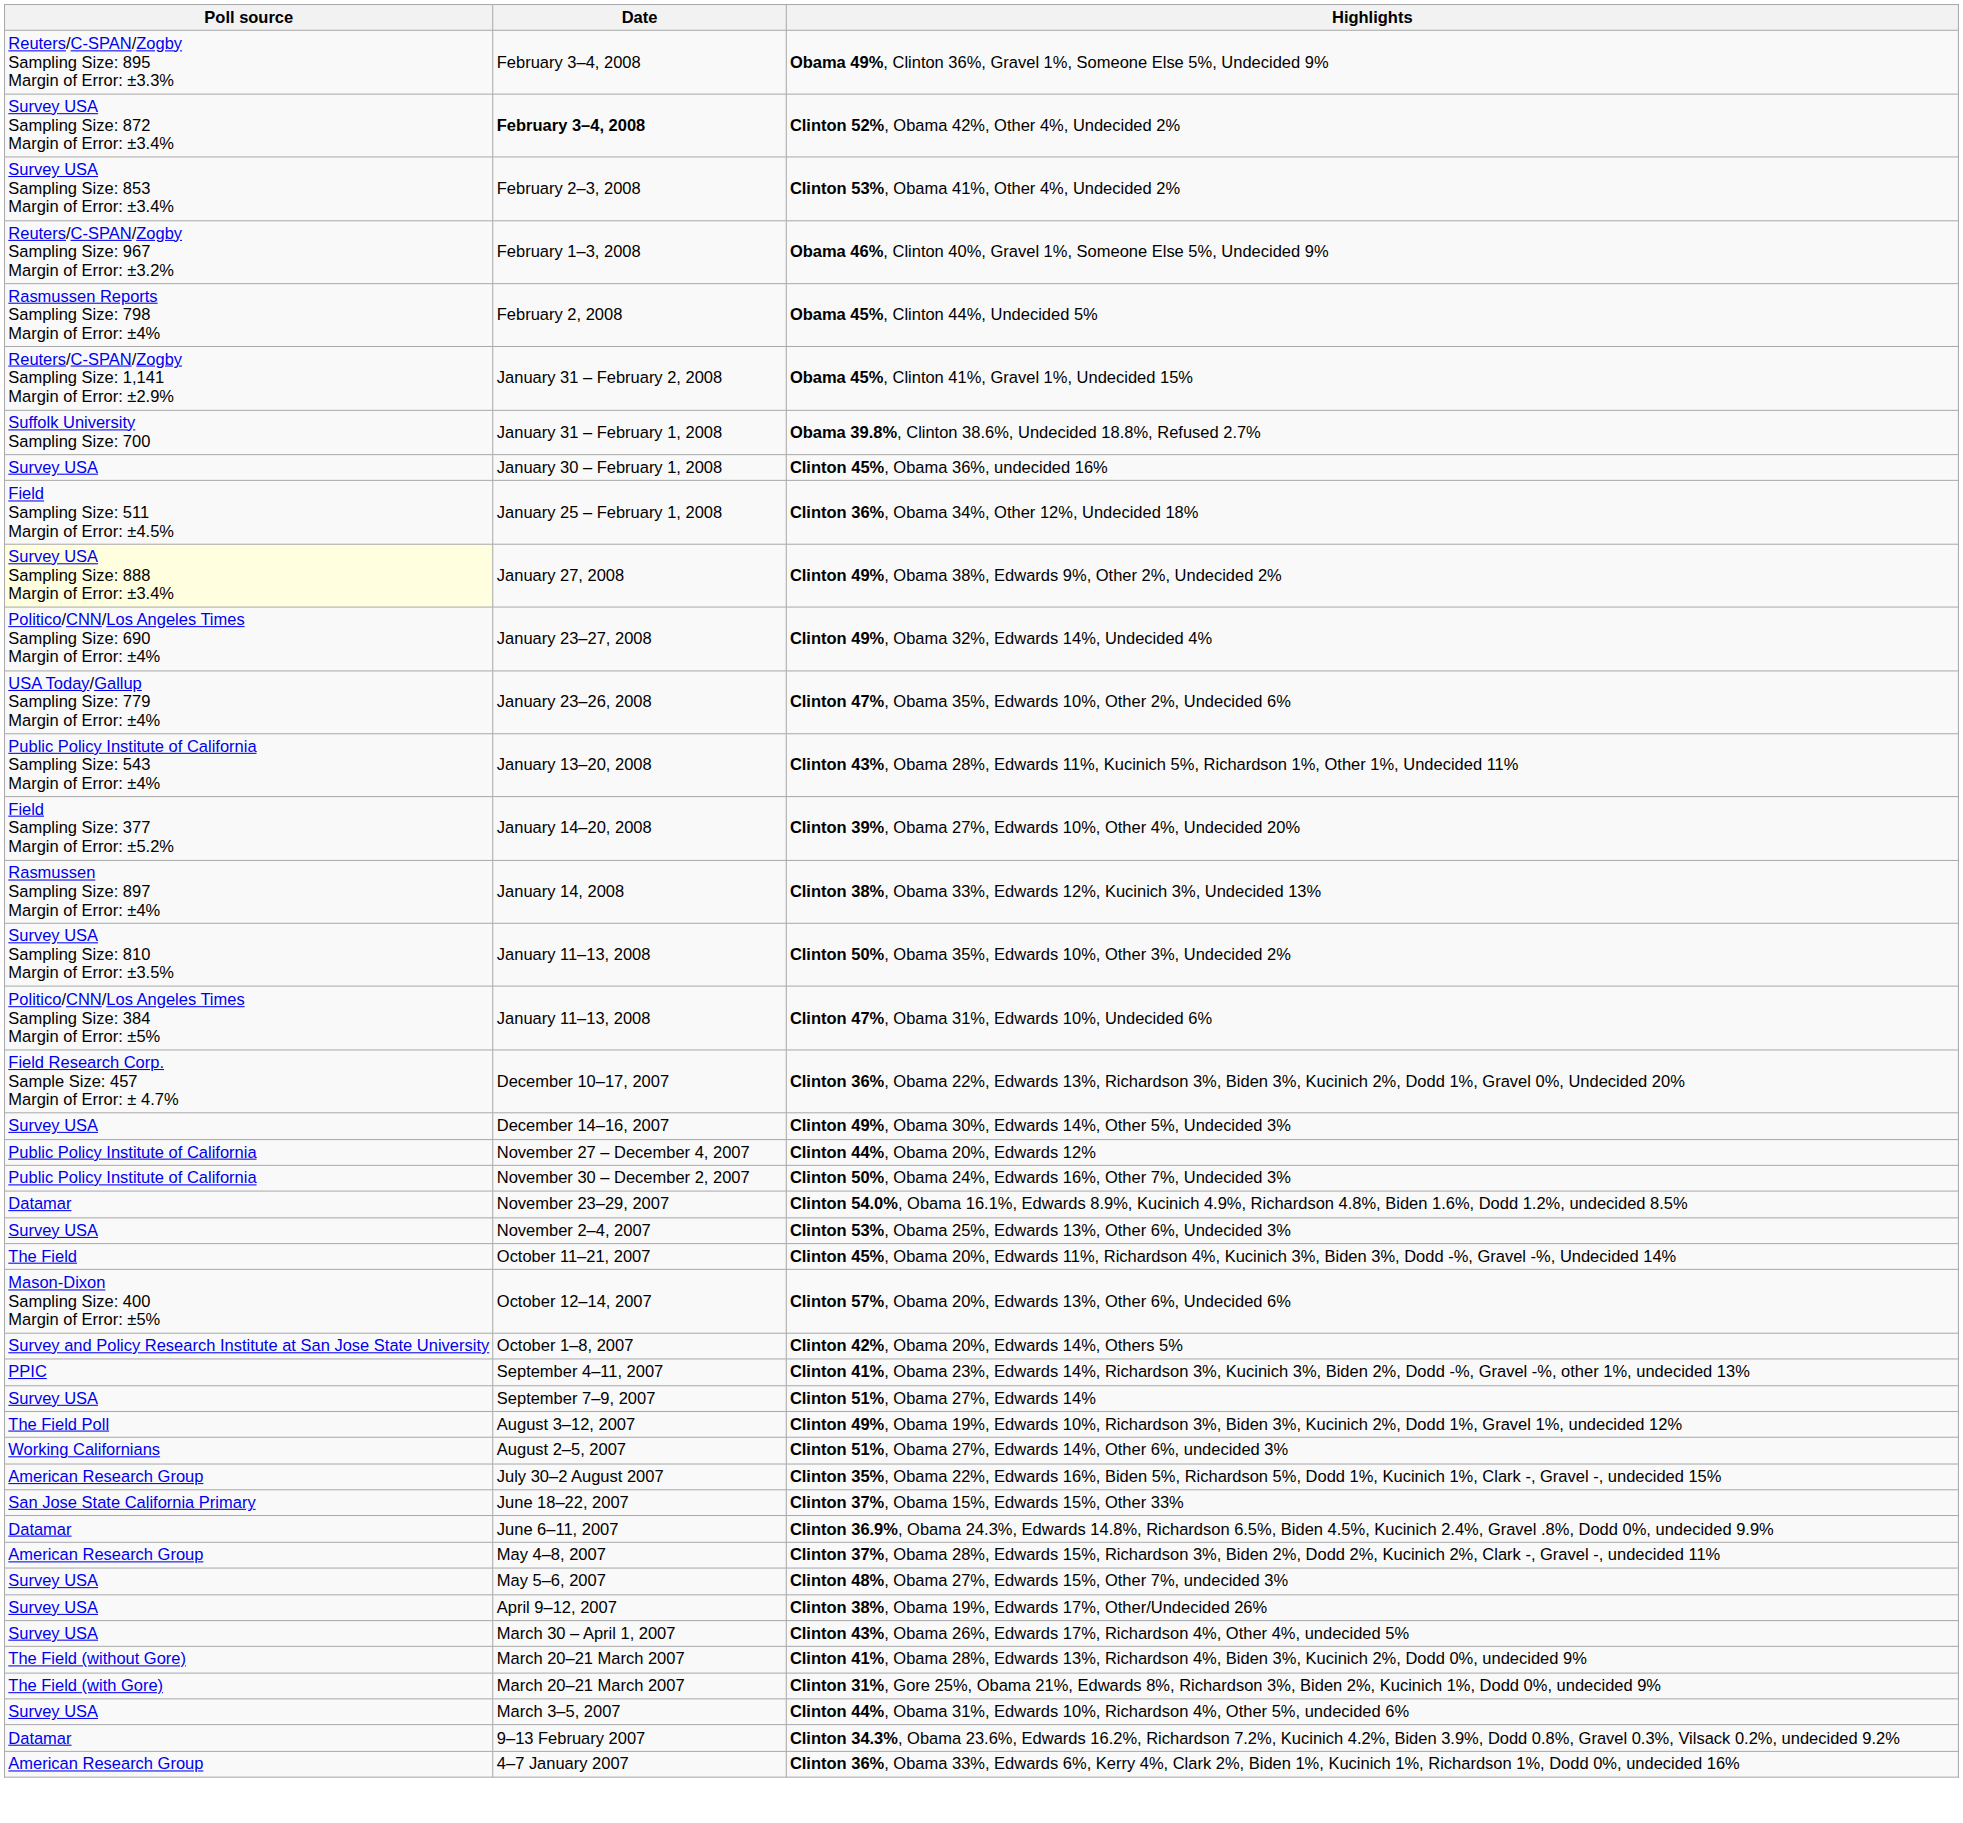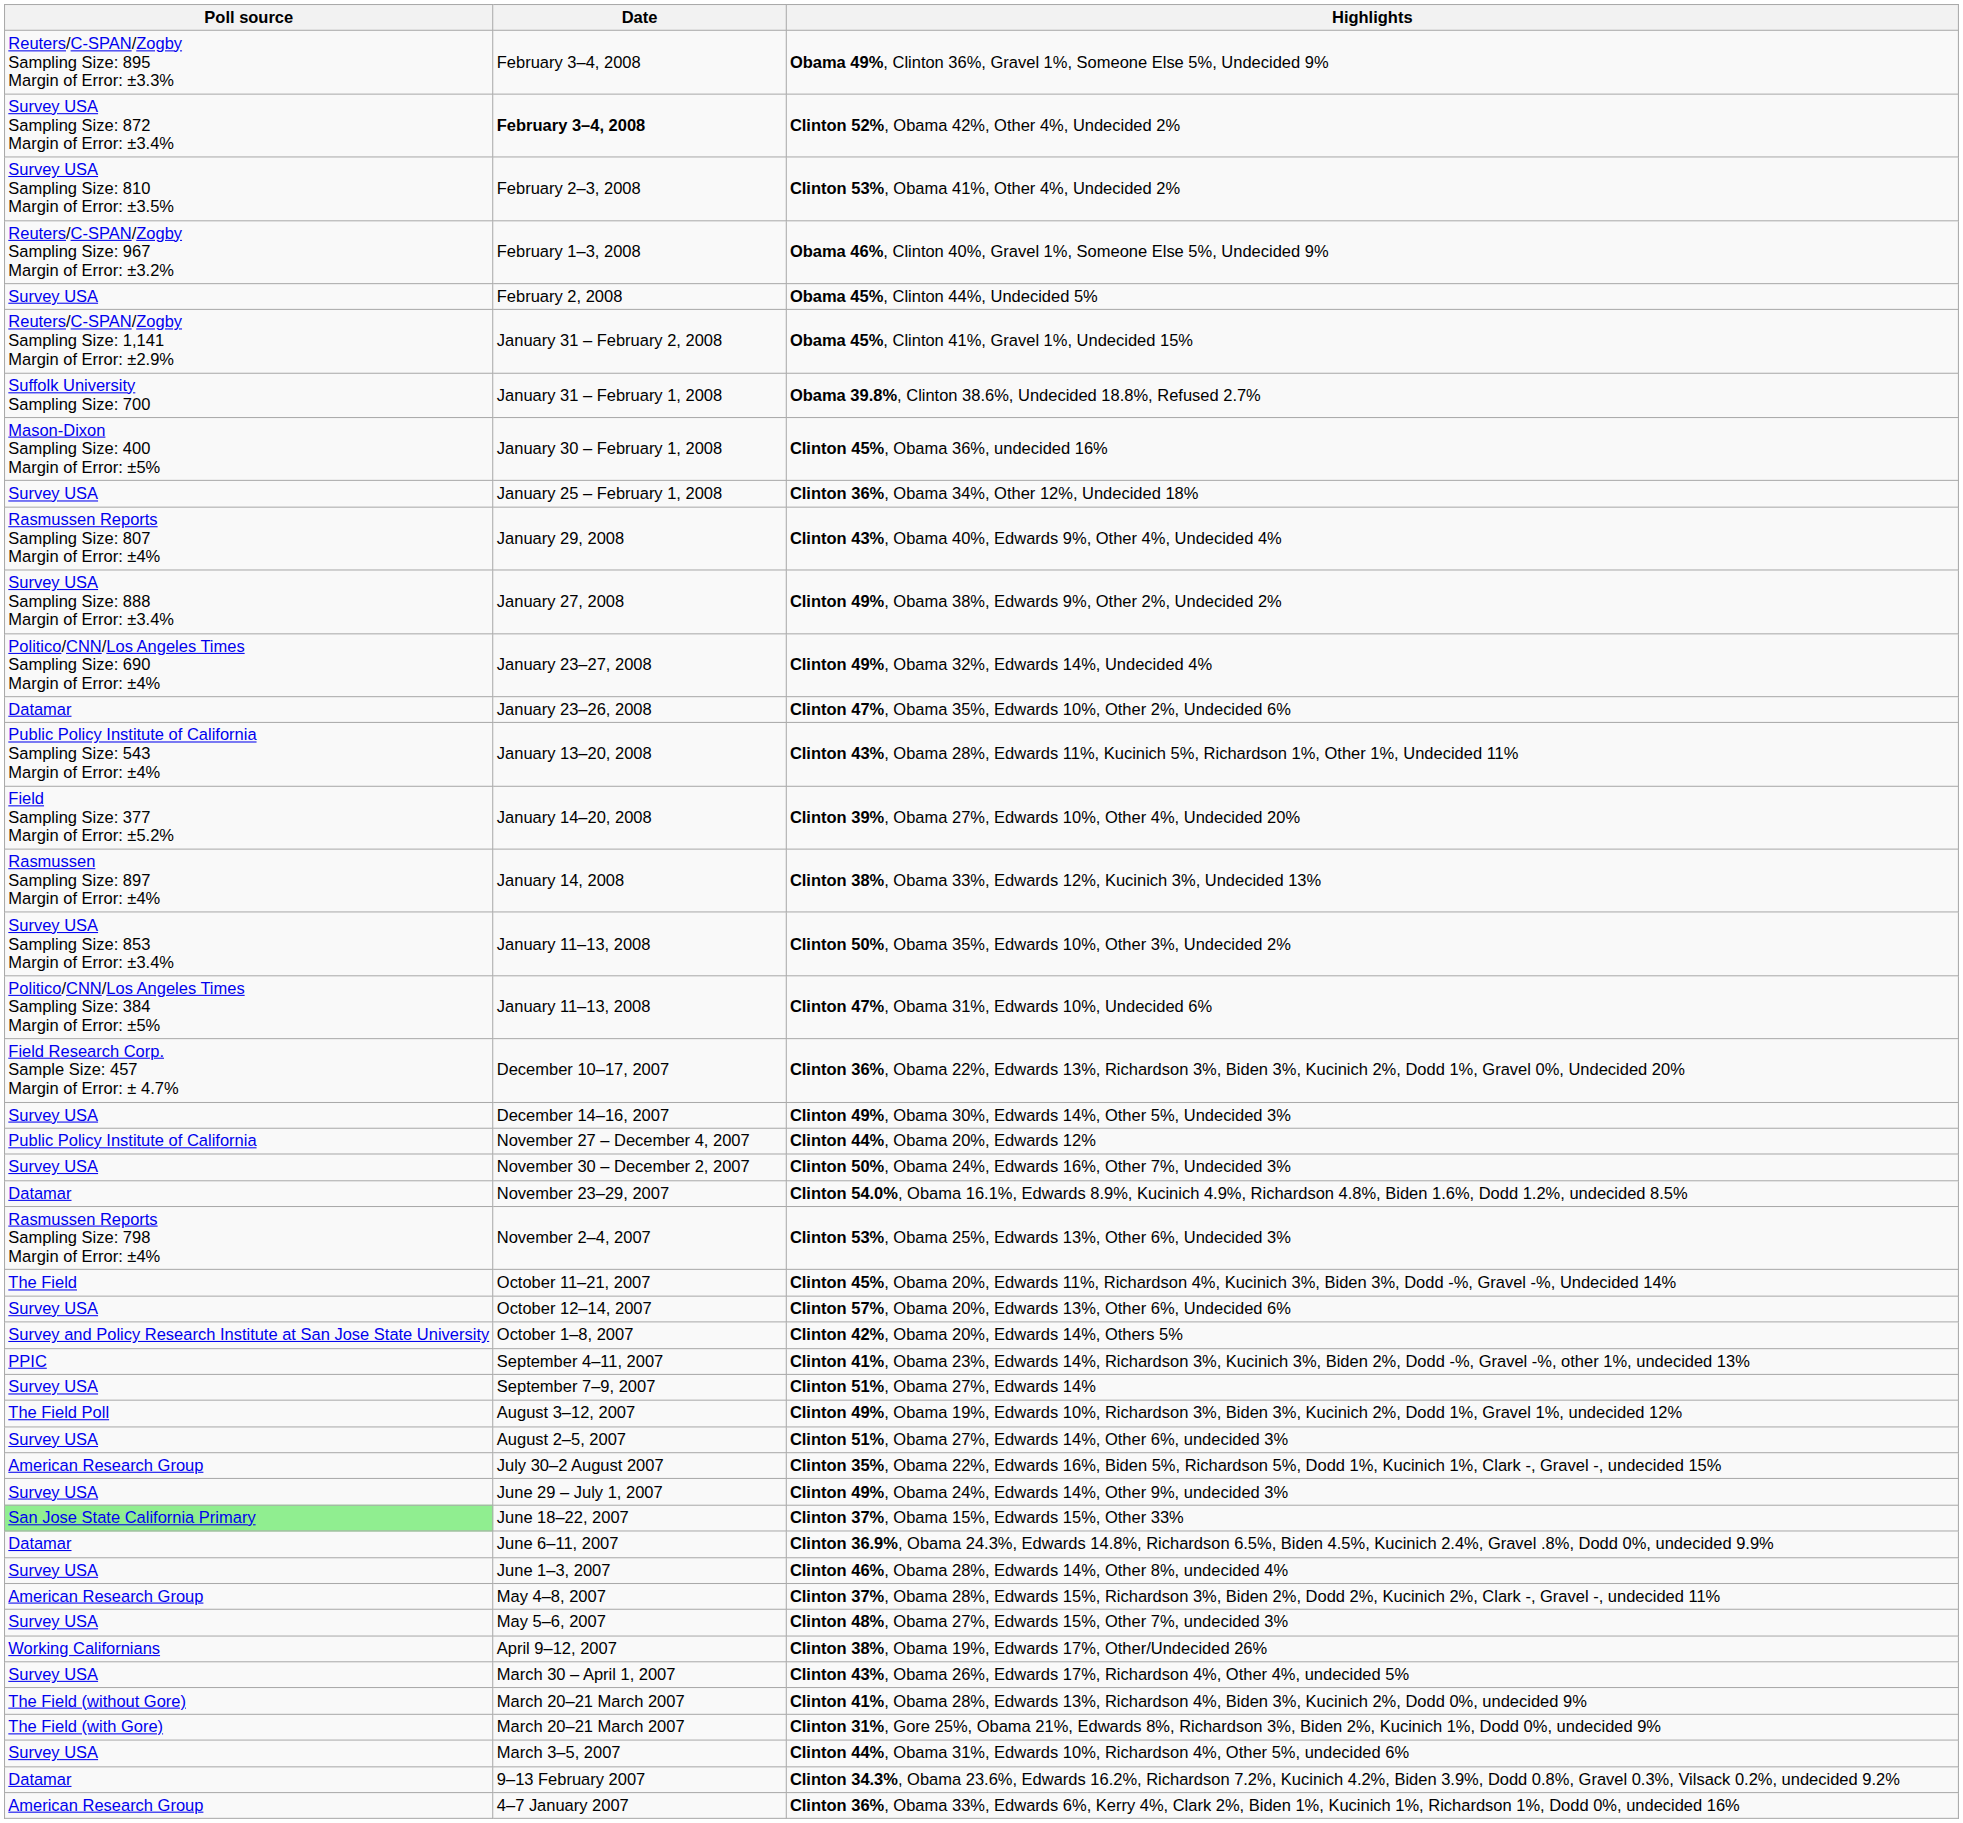Clinton 53%, Obama 41%, Other 4%, Undecided 2% | Poll source: Survey USA Sampling Size: 853 Margin of Error: ±3.4% -> Survey USA Sampling Size: 810 Margin of Error: ±3.5%
Obama 45%, Clinton 44%, Undecided 5% | Poll source: Rasmussen Reports Sampling Size: 798 Margin of Error: ±4% -> Survey USA
Clinton 45%, Obama 36%, undecided 16% | Poll source: Survey USA -> Mason-Dixon Sampling Size: 400 Margin of Error: ±5%
Clinton 36%, Obama 34%, Other 12%, Undecided 18% | Poll source: Field Sampling Size: 511 Margin of Error: ±4.5% -> Survey USA
+ row: Rasmussen Reports Sampling Size: 807 Margin of Error: ±4% | January 29, 2008 | Clinton 43%, Obama 40%, Edwards 9%, Other 4%, Undecided 4%
Clinton 49%, Obama 38%, Edwards 9%, Other 2%, Undecided 2% | Poll source: lightyellow background -> no background
Clinton 47%, Obama 35%, Edwards 10%, Other 2%, Undecided 6% | Poll source: USA Today/Gallup Sampling Size: 779 Margin of Error: ±4% -> Datamar
Clinton 50%, Obama 35%, Edwards 10%, Other 3%, Undecided 2% | Poll source: Survey USA Sampling Size: 810 Margin of Error: ±3.5% -> Survey USA Sampling Size: 853 Margin of Error: ±3.4%
Clinton 50%, Obama 24%, Edwards 16%, Other 7%, Undecided 3% | Poll source: Public Policy Institute of California -> Survey USA
Clinton 53%, Obama 25%, Edwards 13%, Other 6%, Undecided 3% | Poll source: Survey USA -> Rasmussen Reports Sampling Size: 798 Margin of Error: ±4%
Clinton 57%, Obama 20%, Edwards 13%, Other 6%, Undecided 6% | Poll source: Mason-Dixon Sampling Size: 400 Margin of Error: ±5% -> Survey USA
Clinton 51%, Obama 27%, Edwards 14%, Other 6%, undecided 3% | Poll source: Working Californians -> Survey USA
+ row: Survey USA | June 29 – July 1, 2007 | Clinton 49%, Obama 24%, Edwards 14%, Other 9%, undecided 3%
Clinton 37%, Obama 15%, Edwards 15%, Other 33% | Poll source: no background -> lightgreen background
+ row: Survey USA | June 1–3, 2007 | Clinton 46%, Obama 28%, Edwards 14%, Other 8%, undecided 4%
Clinton 38%, Obama 19%, Edwards 17%, Other/Undecided 26% | Poll source: Survey USA -> Working Californians
